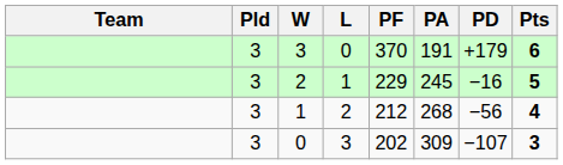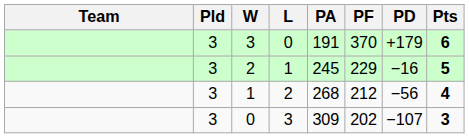columns swapped: PF <-> PA
